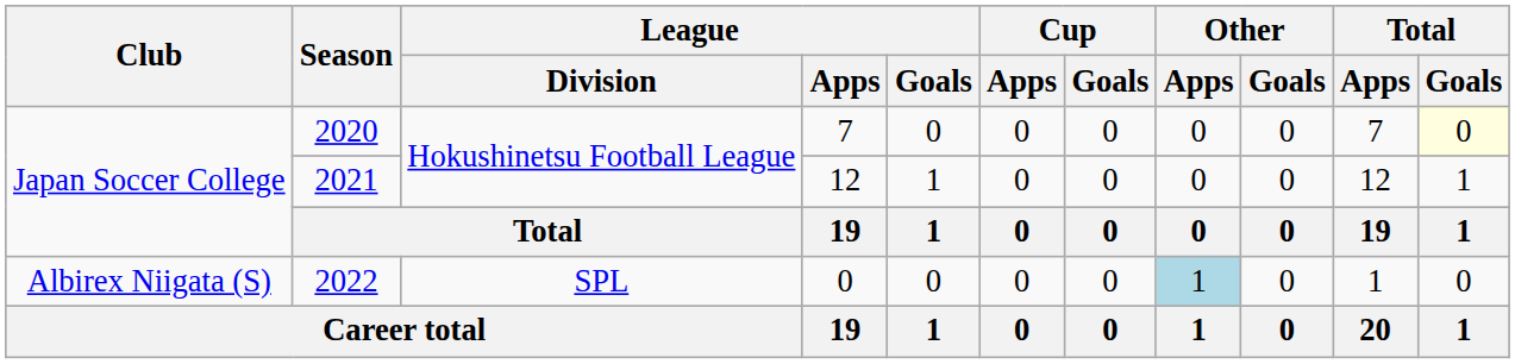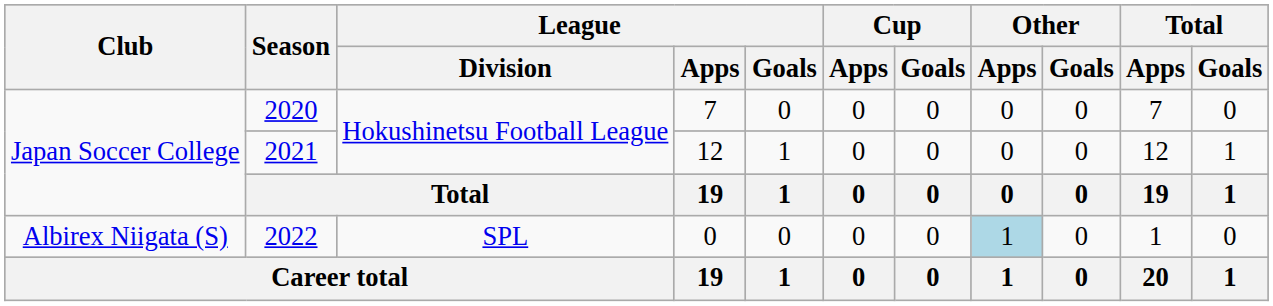2020 | Total / Goals: lightyellow background -> no background
